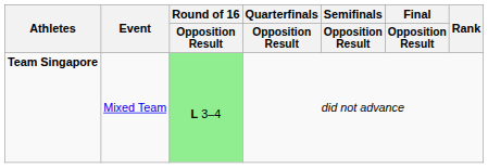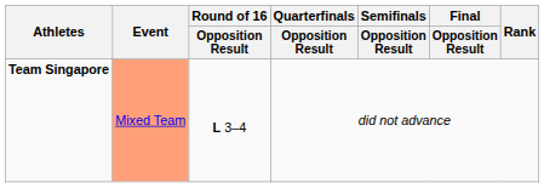Team Singapore | Event: no background -> lightsalmon background
Team Singapore | Round of 16 / Opposition Result: lightgreen background -> no background
